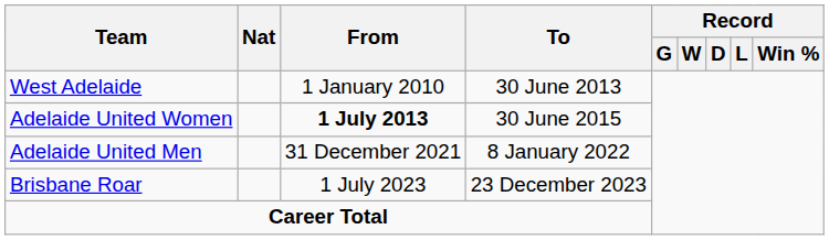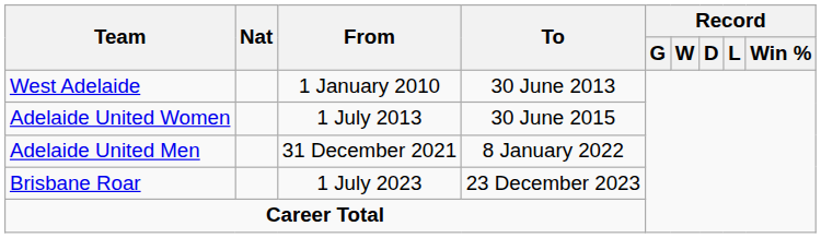Adelaide United Women | From: bold -> normal
